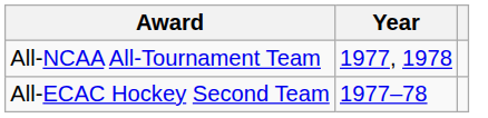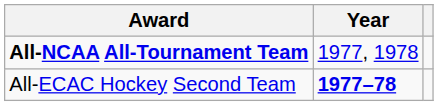row 2 | Award: normal -> bold
row 3 | Year: normal -> bold
